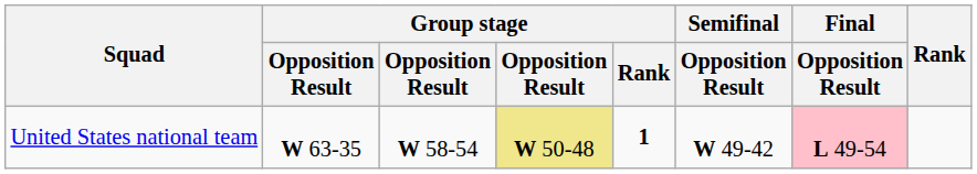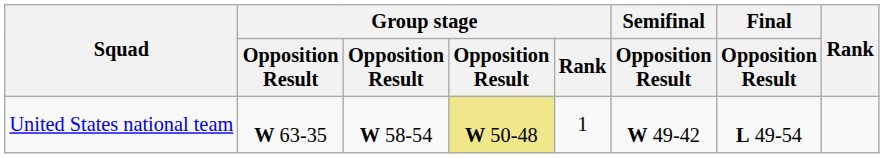United States national team | Group stage / Rank: bold -> normal
United States national team | Final / Opposition Result: pink background -> no background
